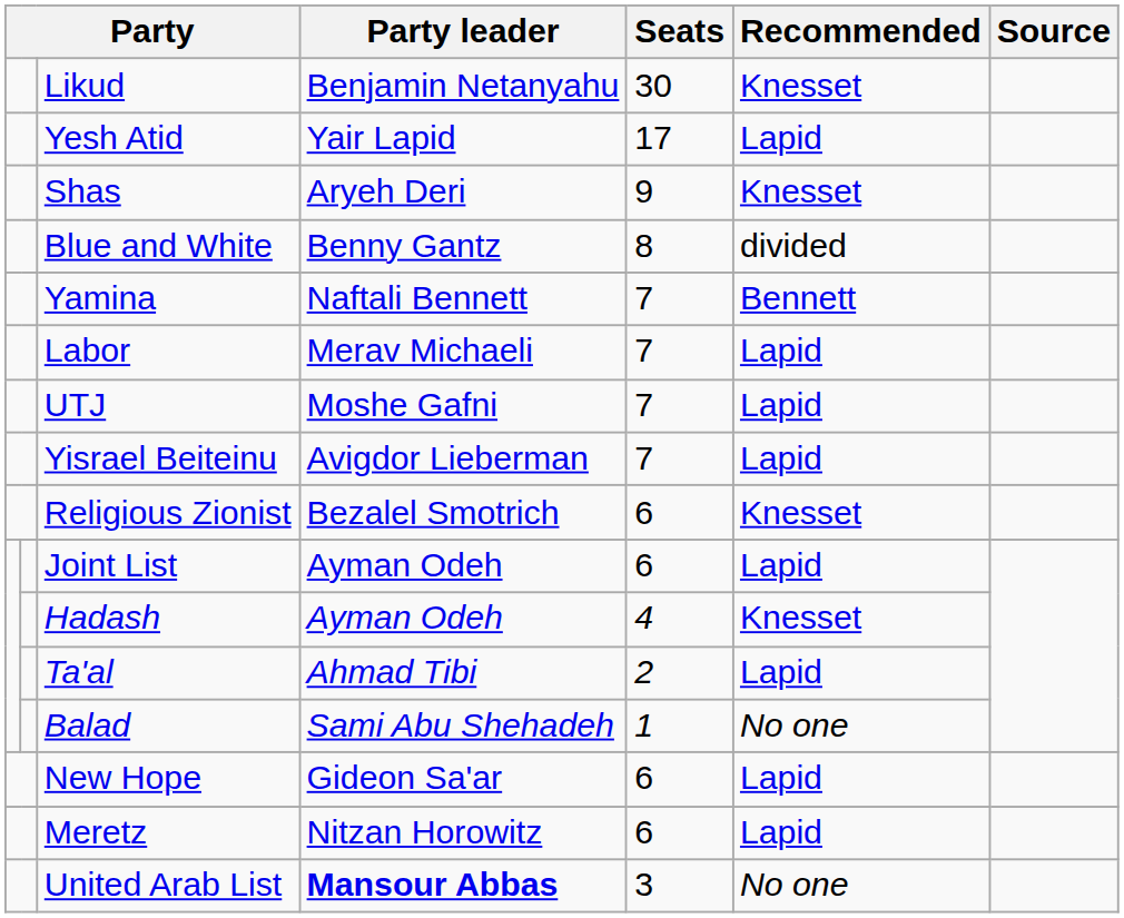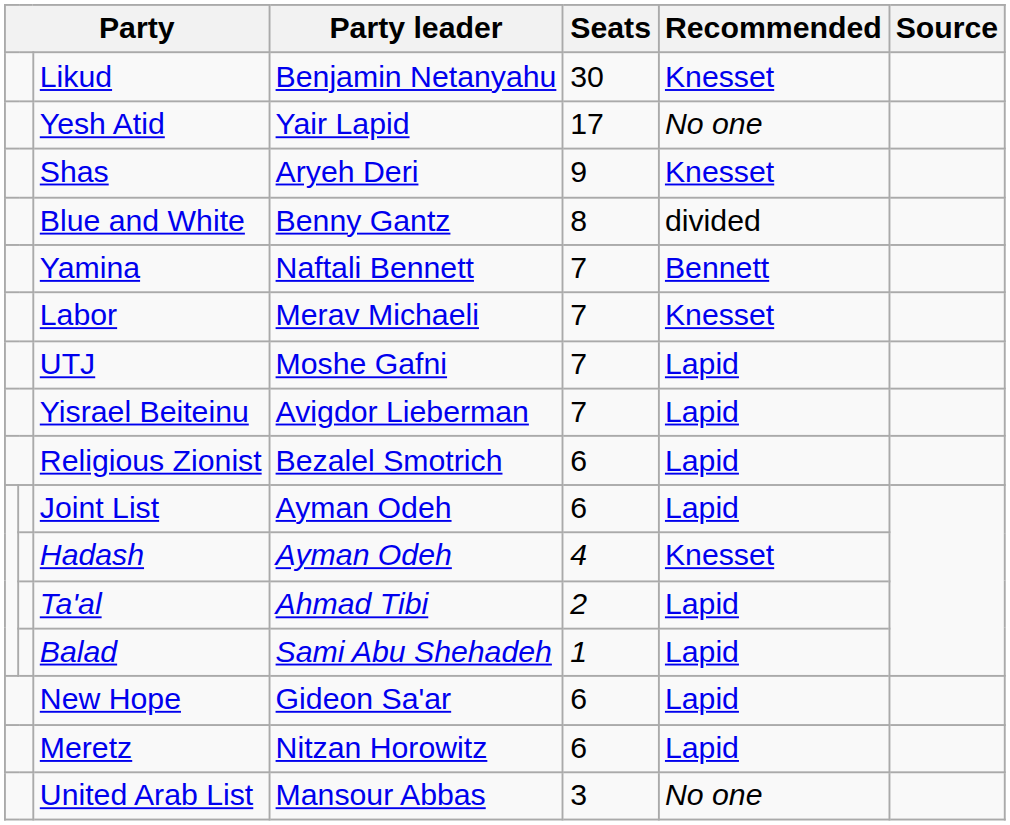Yesh Atid | Recommended: Lapid -> No one
Labor | Recommended: Lapid -> Knesset
Religious Zionist | Recommended: Knesset -> Lapid
Balad | Recommended: No one -> Lapid
United Arab List | Party leader: bold -> normal
